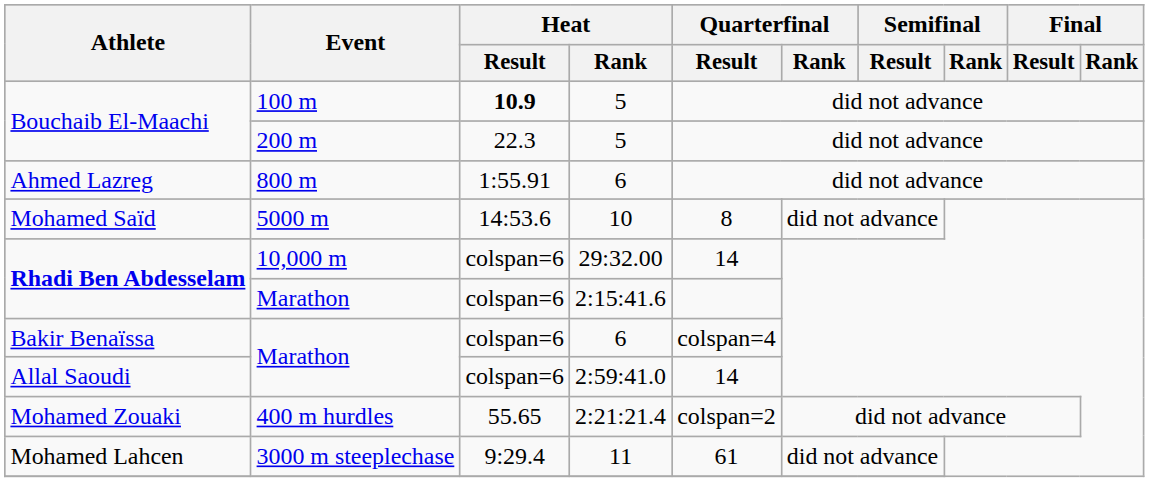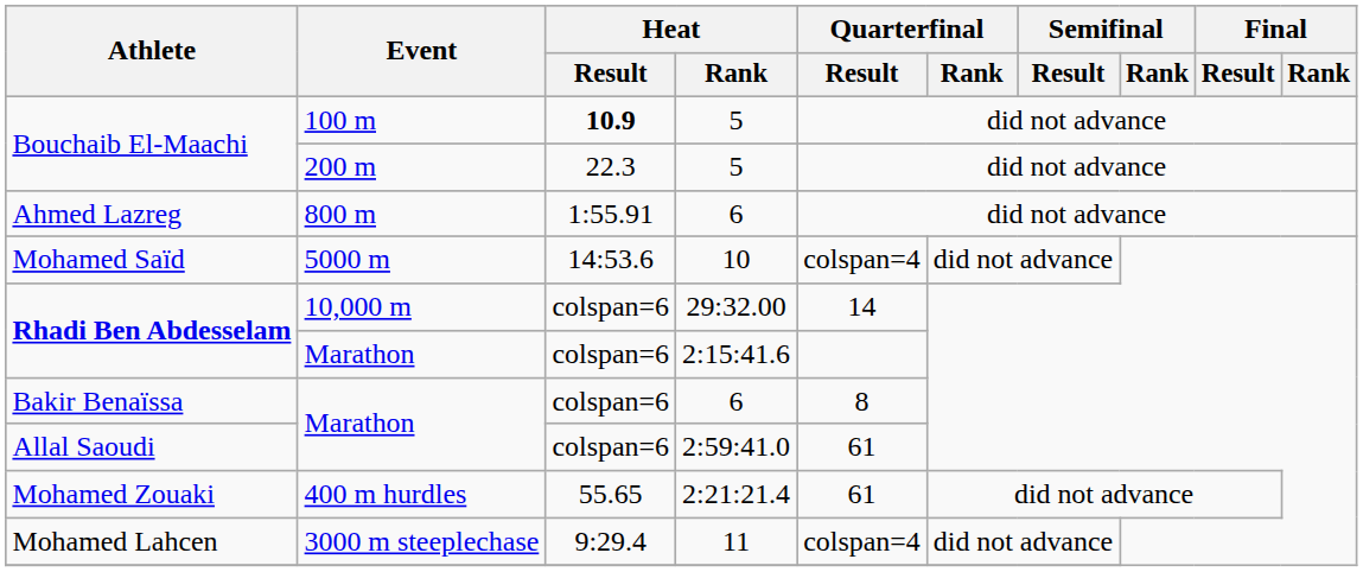Mohamed Saïd | Quarterfinal / Result: 8 -> colspan=4
Bakir Benaïssa | Quarterfinal / Result: colspan=4 -> 8
Allal Saoudi | Quarterfinal / Result: 14 -> 61
Mohamed Zouaki | Quarterfinal / Result: colspan=2 -> 61
Mohamed Lahcen | Quarterfinal / Result: 61 -> colspan=4
